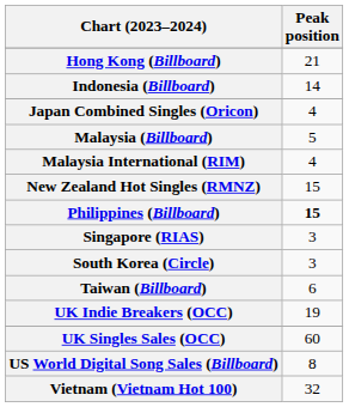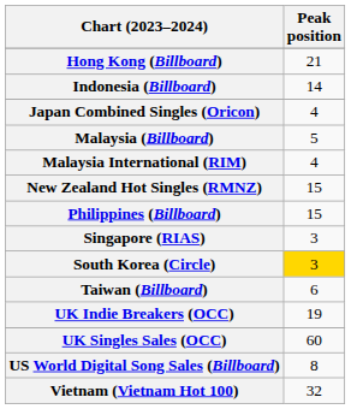Philippines (Billboard) | Peak position: bold -> normal
South Korea (Circle) | Peak position: no background -> gold background
